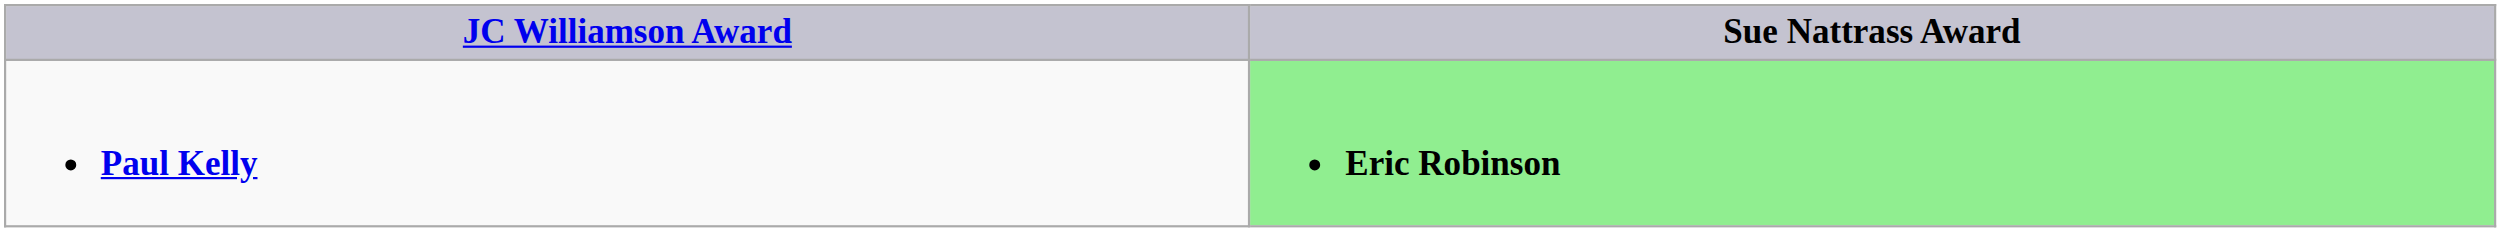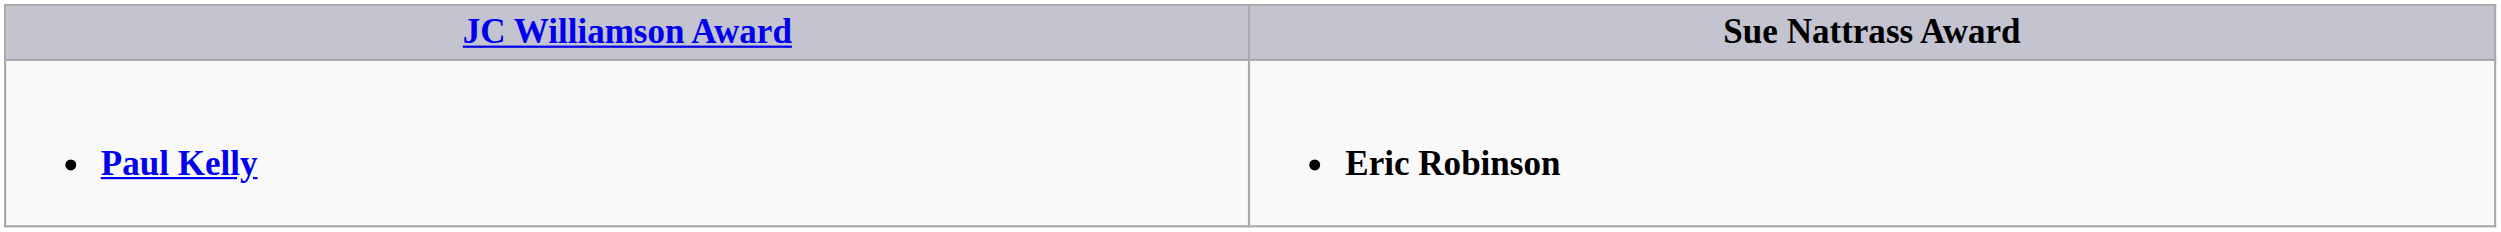Paul Kelly | Sue Nattrass Award: lightgreen background -> no background
